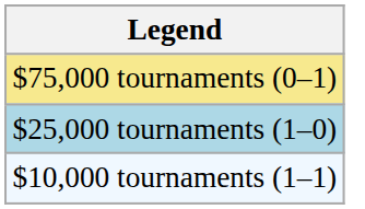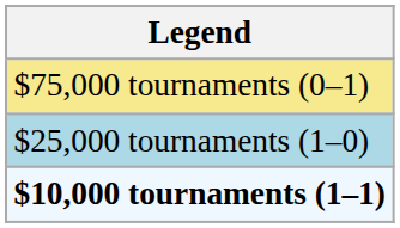row 4 | column 1: normal -> bold
